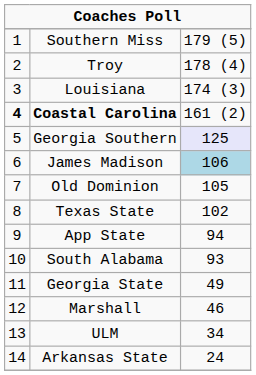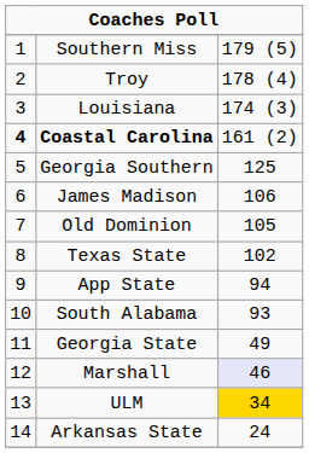Georgia Southern | column 3: lavender background -> no background
James Madison | column 3: lightblue background -> no background
Marshall | column 3: no background -> lavender background
ULM | column 3: no background -> gold background
